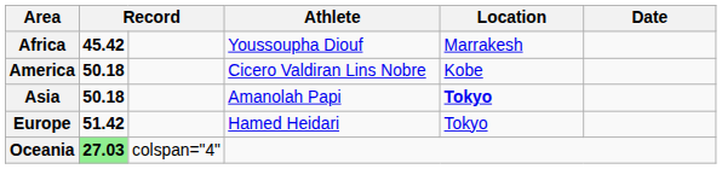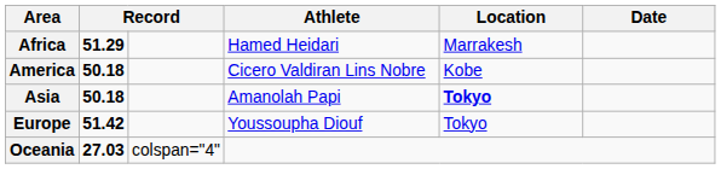Africa | column 2: 45.42 -> 51.29
Africa | Athlete: Youssoupha Diouf -> Hamed Heidari
Europe | Athlete: Hamed Heidari -> Youssoupha Diouf
Oceania | column 2: lightgreen background -> no background
